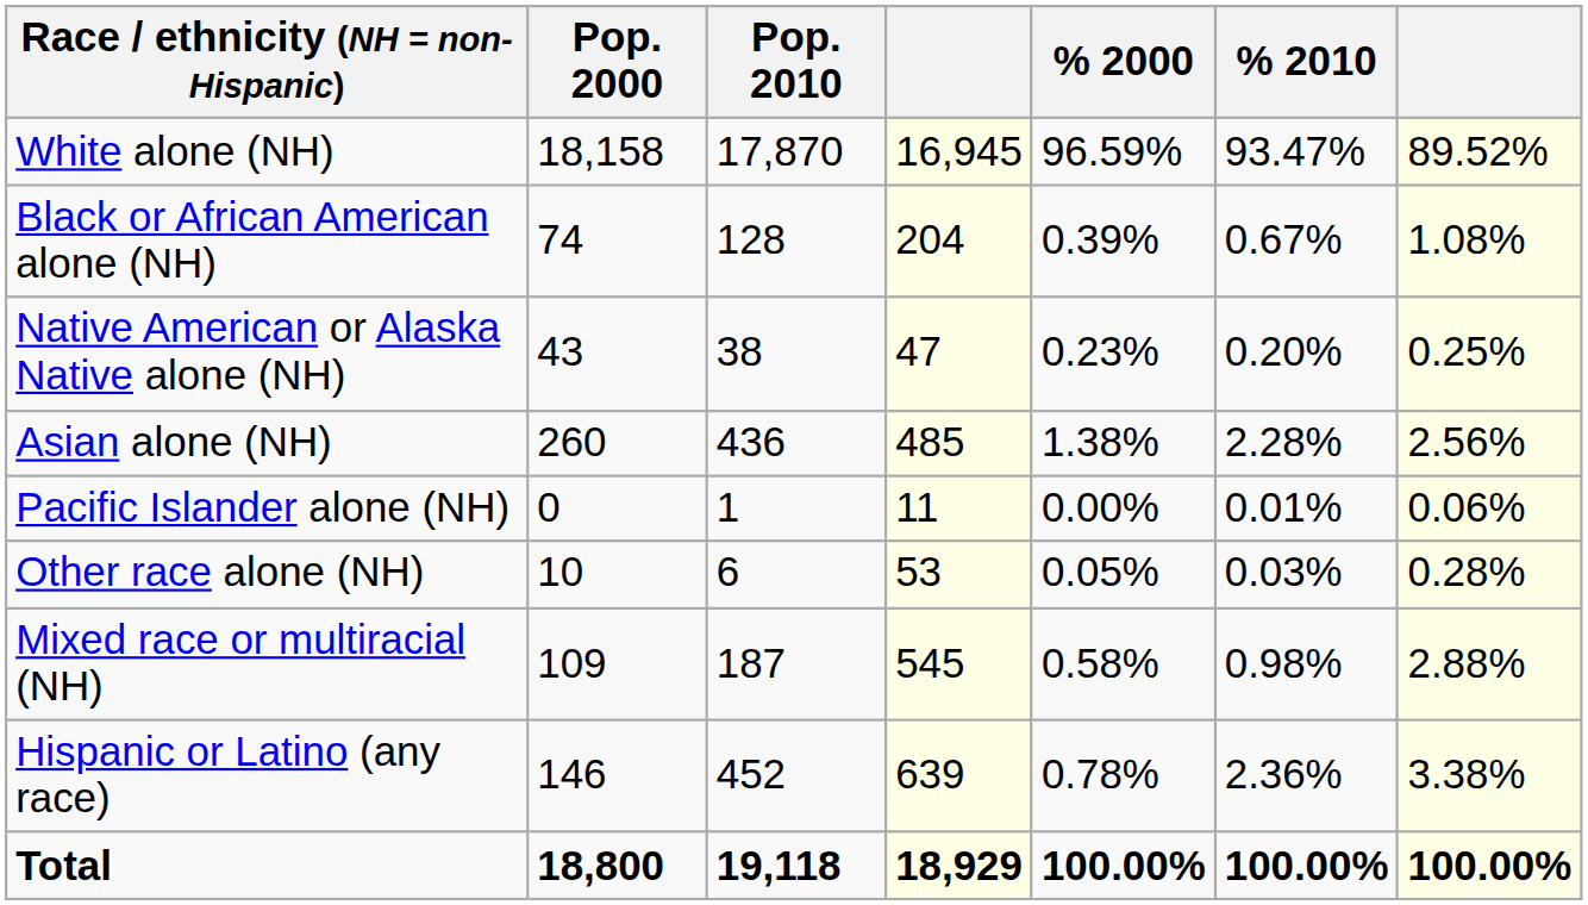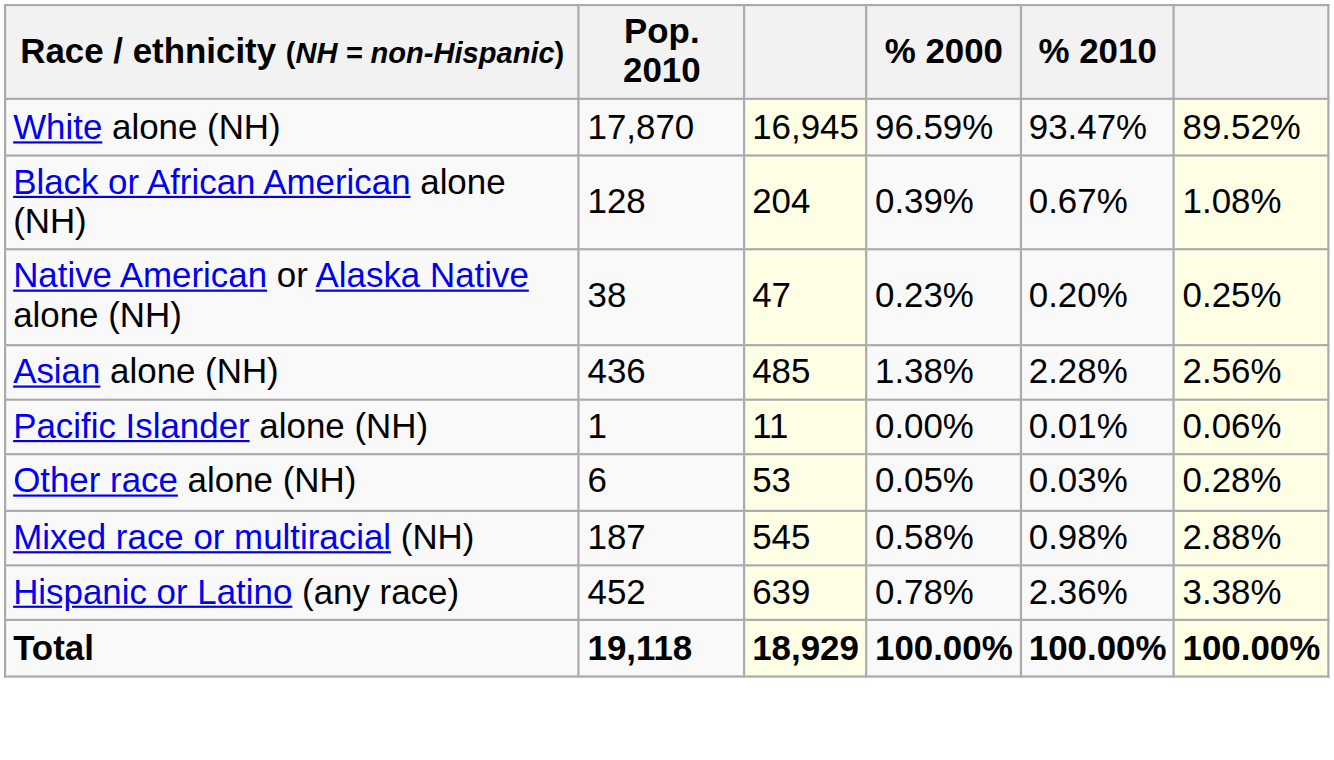- column: Pop. 2000 | 18,158 | 74 | 43 | 260 | 0 | 10 | 109 | 146 | 18,800
